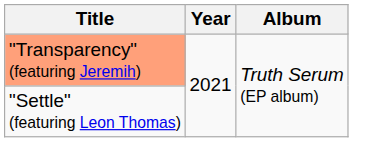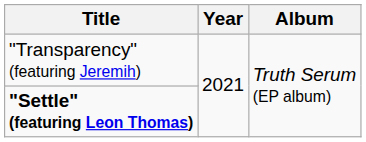"Transparency" (featuring Jeremih) | Title: lightsalmon background -> no background
"Settle" (featuring Leon Thomas) | Title: normal -> bold
